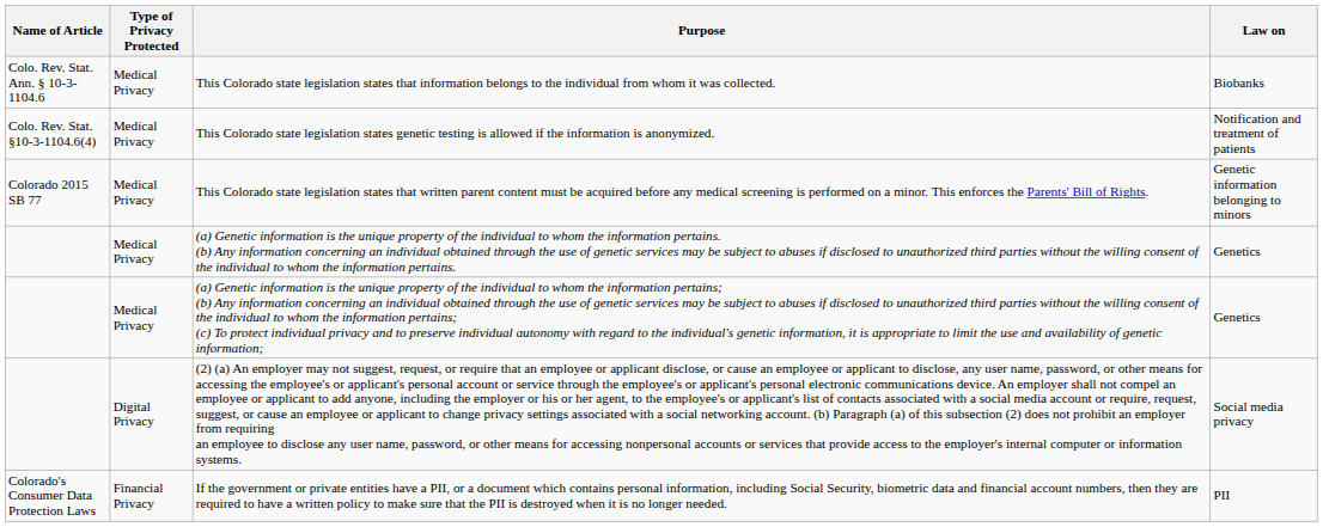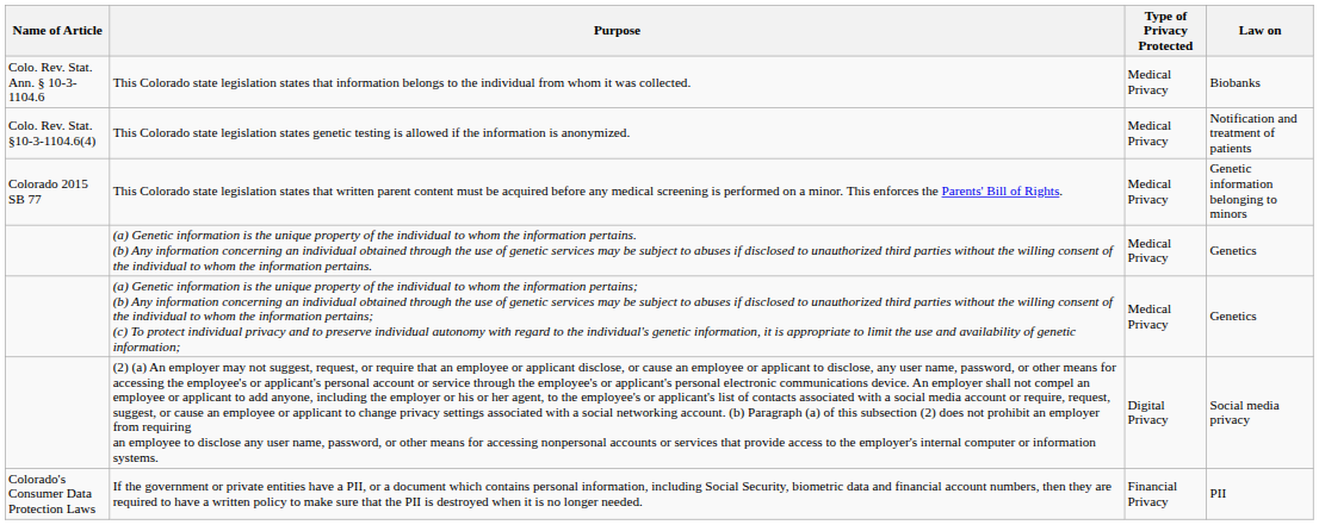columns swapped: Purpose <-> Type of Privacy Protected
